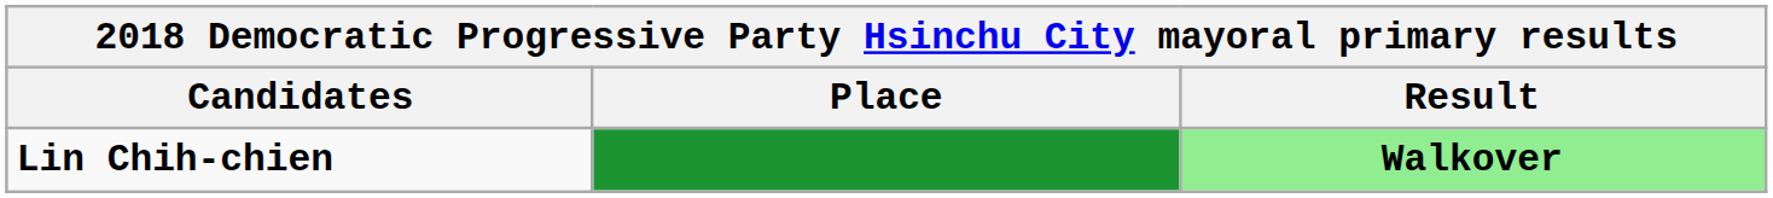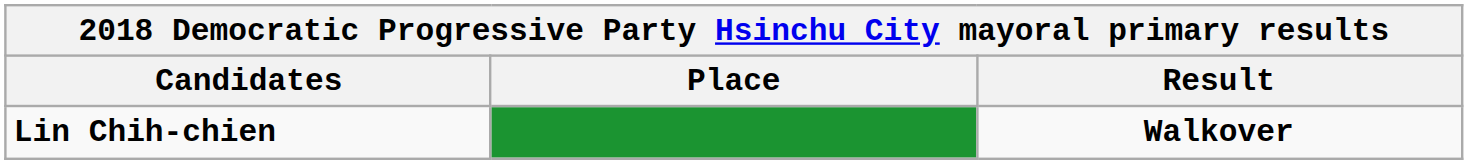Lin Chih-chien | Result: lightgreen background -> no background
